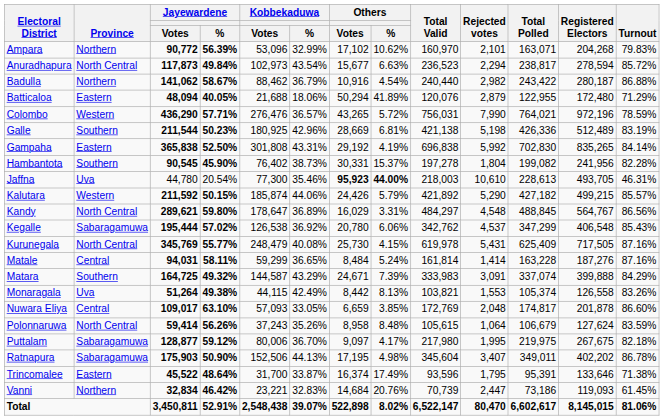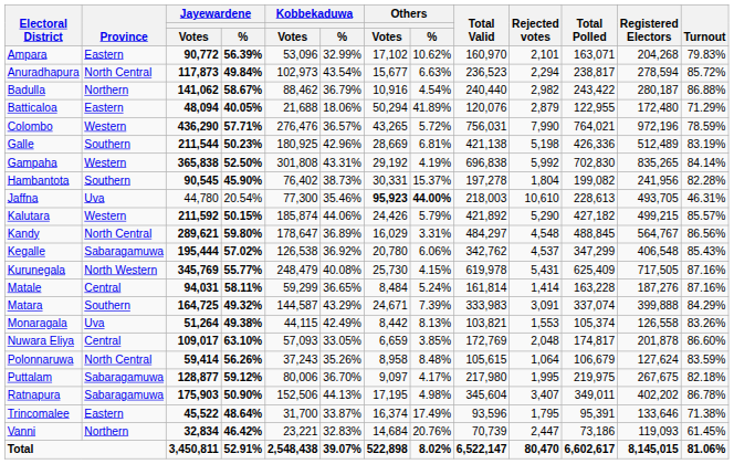Ampara | Province: Northern -> Eastern
Gampaha | Province: Eastern -> Western
Kurunegala | Province: North Central -> North Western
